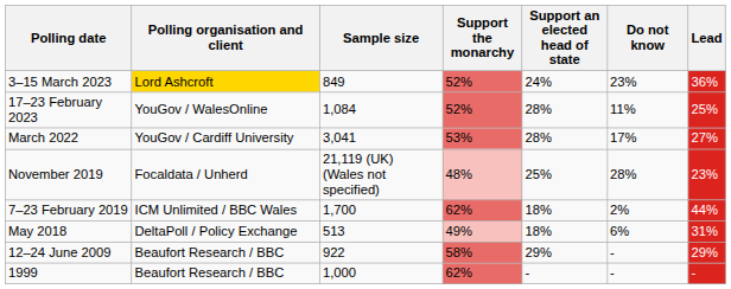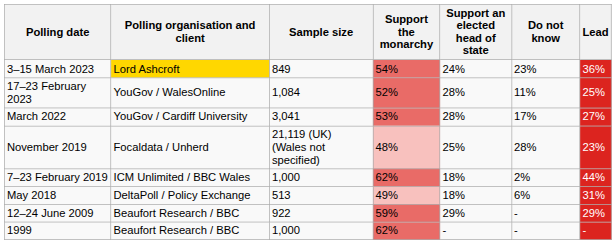3–15 March 2023 | Support the monarchy: 52% -> 54%
7–23 February 2019 | Sample size: 1,700 -> 1,000
12–24 June 2009 | Support the monarchy: 58% -> 59%
